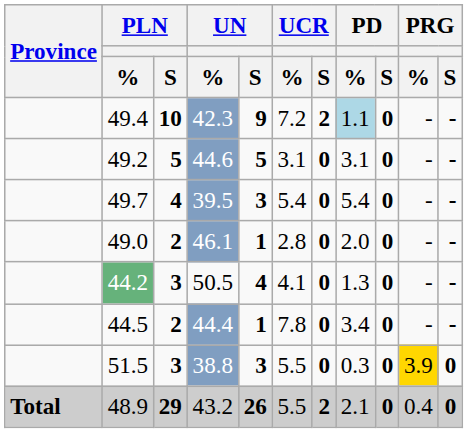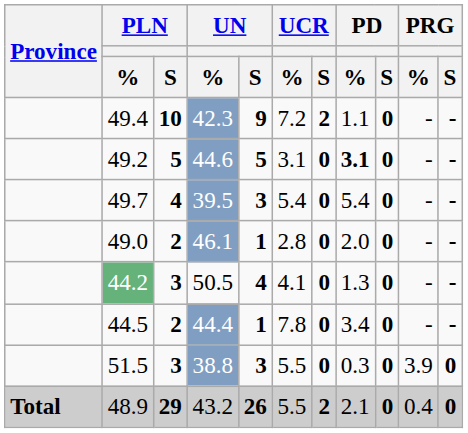49.4 | PD / %: lightblue background -> no background
49.2 | PD / %: normal -> bold
51.5 | PRG / %: gold background -> no background
